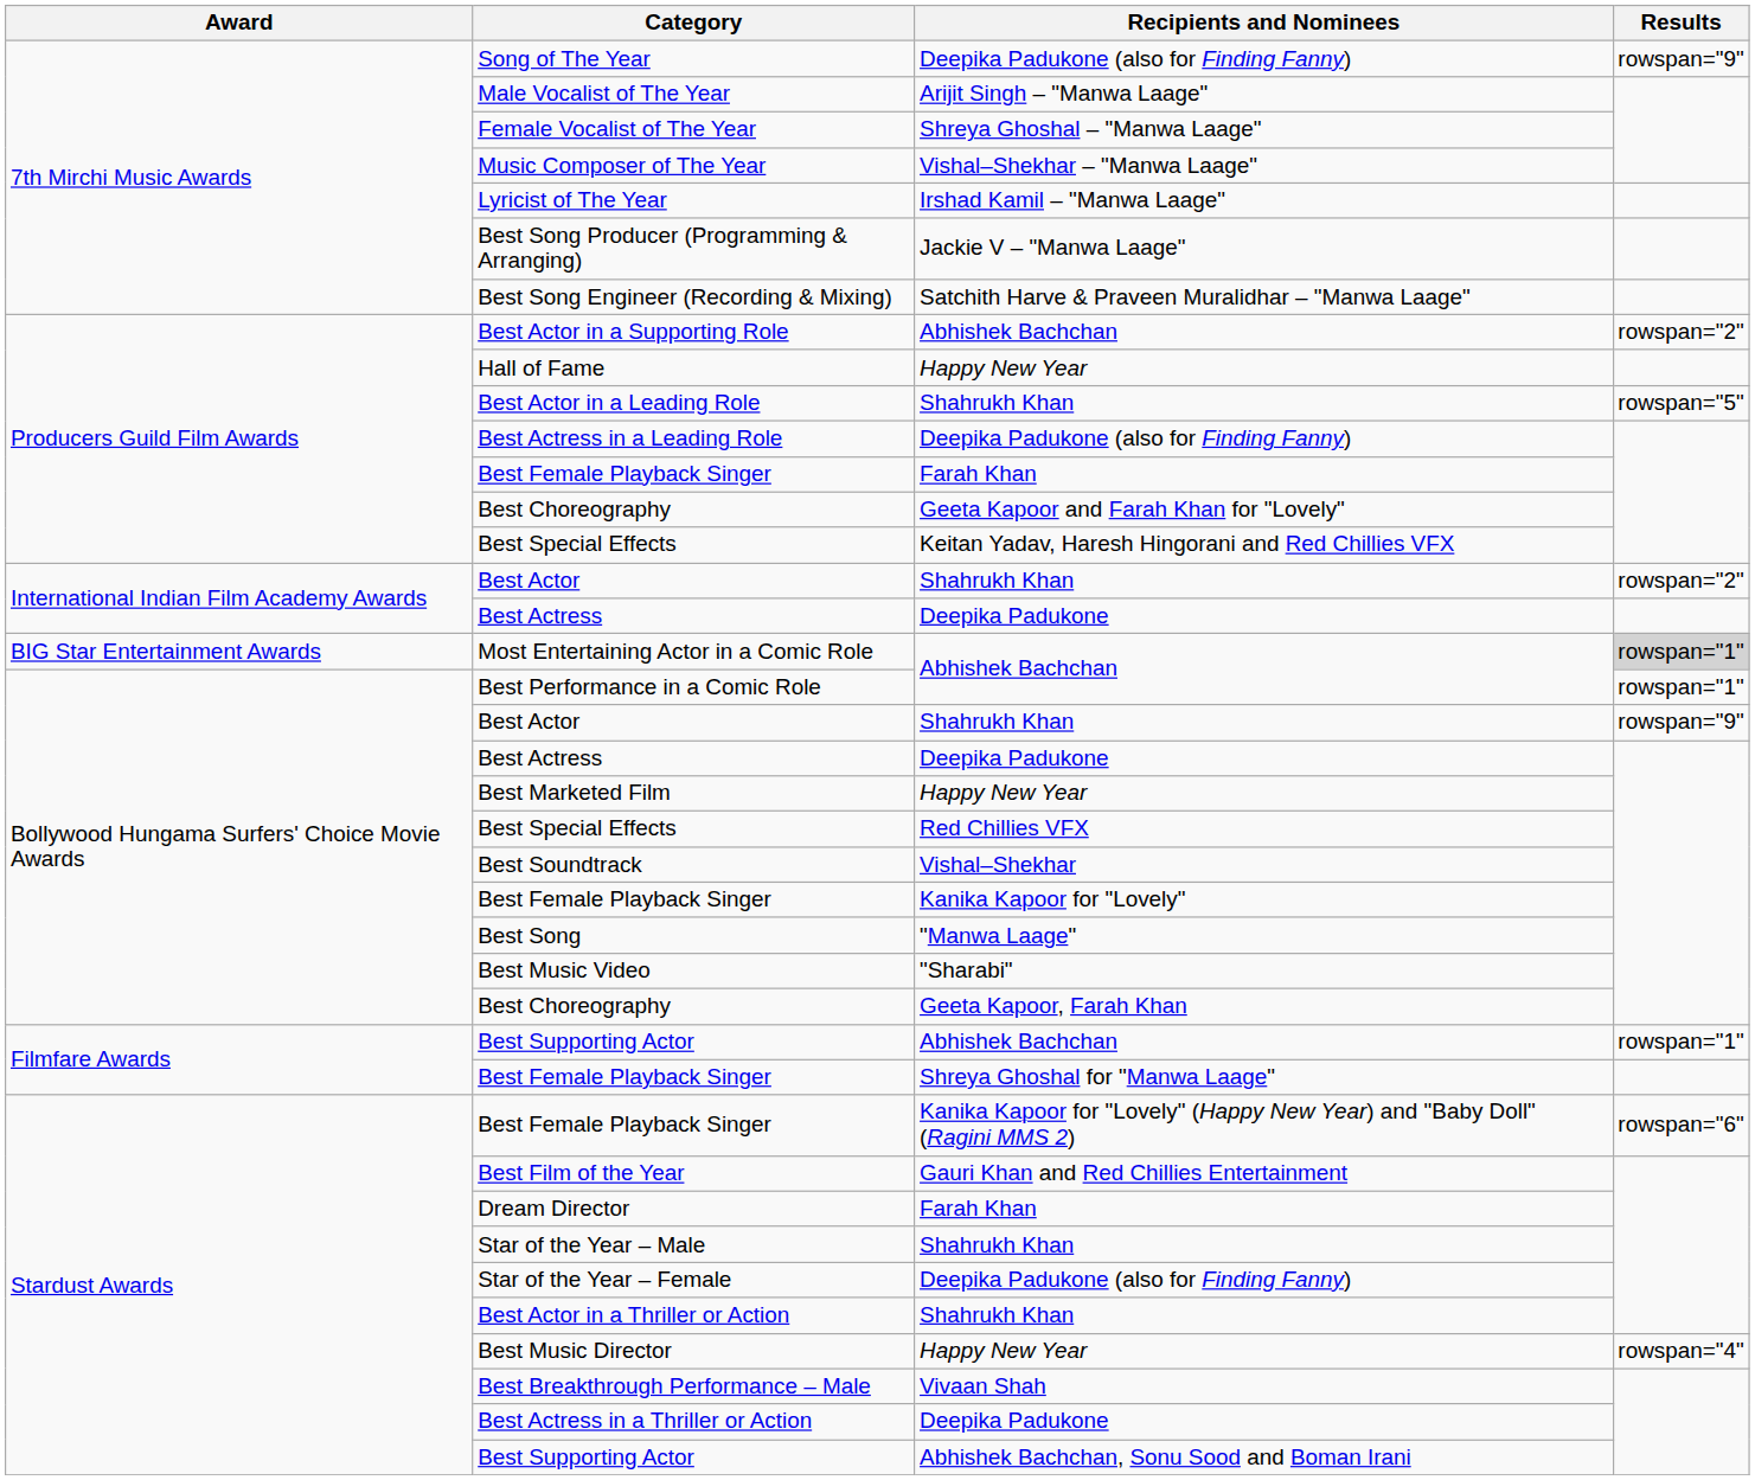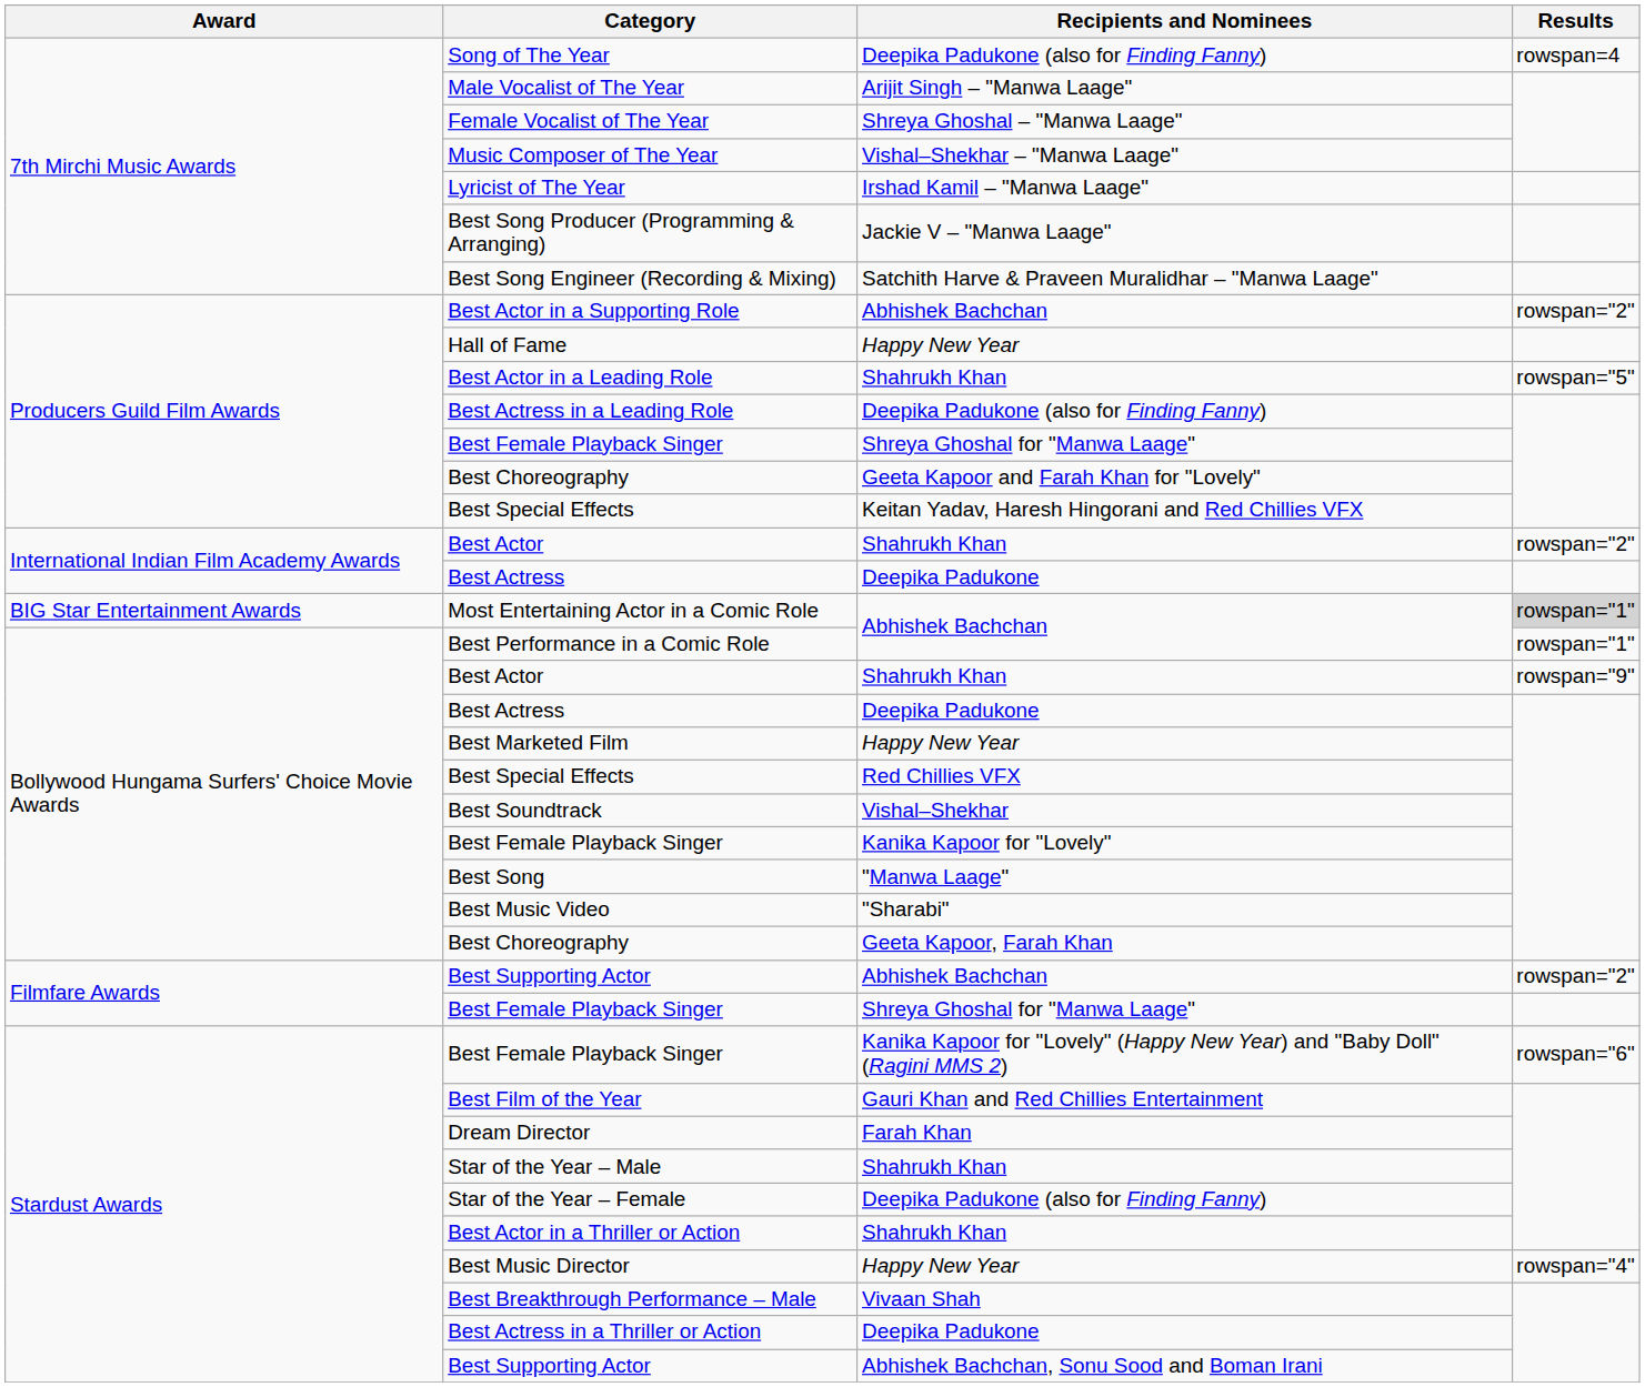Song of The Year | Results: rowspan="9" -> rowspan=4
Producers Guild Film Awards / Best Female Playback Singer | Recipients and Nominees: Farah Khan -> Shreya Ghoshal for "Manwa Laage"
Filmfare Awards / Best Supporting Actor | Results: rowspan="1" -> rowspan="2"
